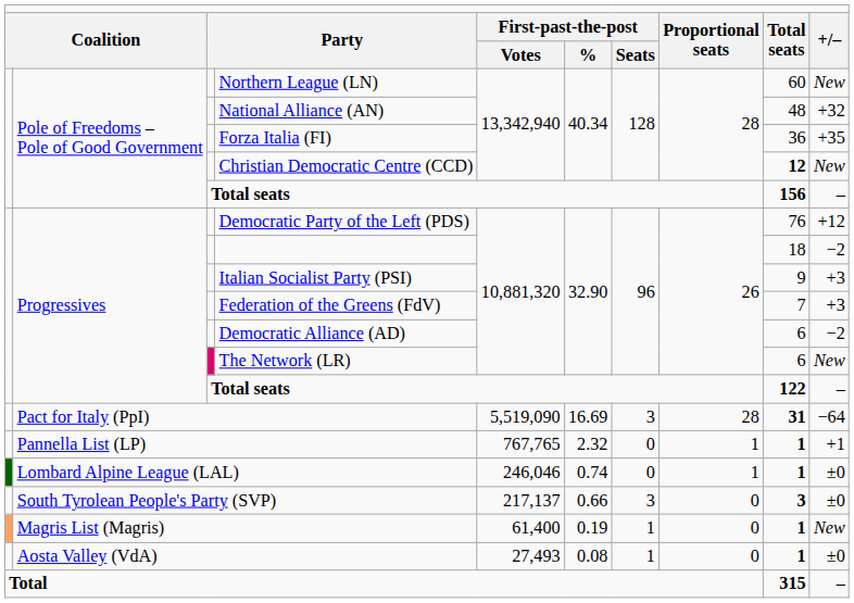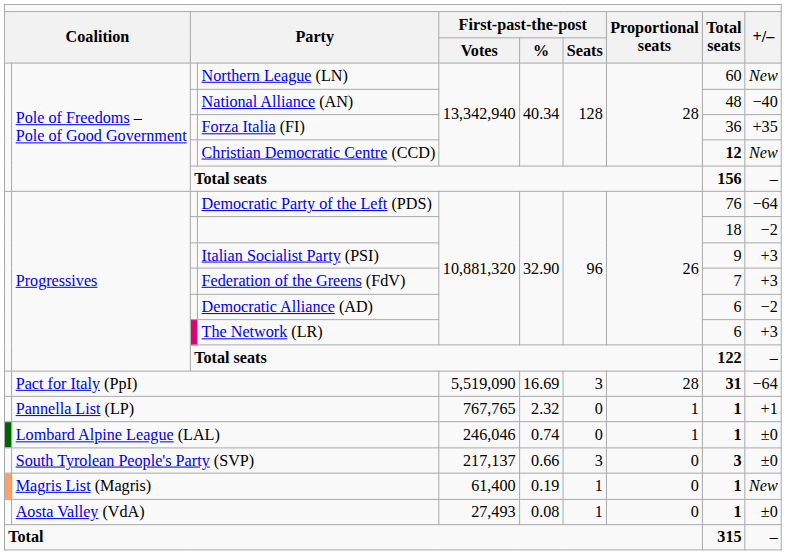National Alliance (AN) | column 10: +32 -> −40
Democratic Party of the Left (PDS) | column 10: +12 -> −64
The Network (LR) | column 10: New -> +3
